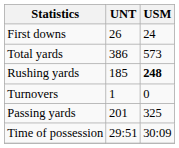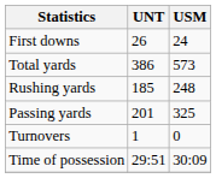Rushing yards | USM: bold -> normal
rows swapped: Passing yards <-> Turnovers
